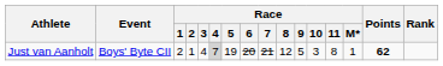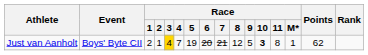Just van Aanholt | Race / 3: no background -> gold background
Just van Aanholt | Race / 4: lightgrey background -> no background
Just van Aanholt | Race / 10: normal -> bold
Just van Aanholt | Points: bold -> normal
